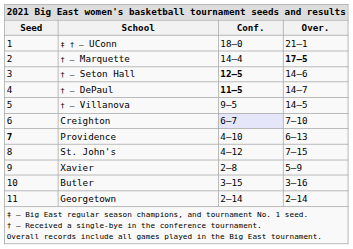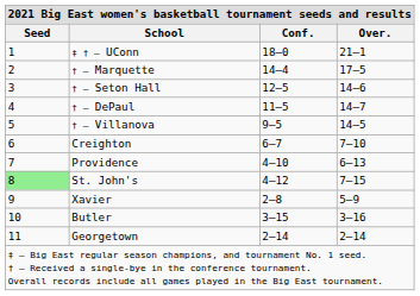† – Marquette | Over.: bold -> normal
† – Seton Hall | Conf.: bold -> normal
† – DePaul | Conf.: bold -> normal
Creighton | Conf.: lavender background -> no background
Providence | Seed: bold -> normal
St. John's | Seed: no background -> lightgreen background
